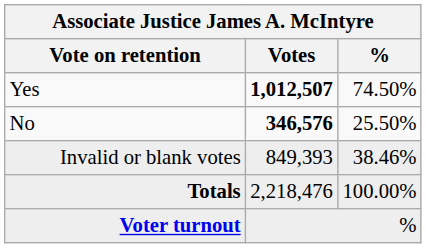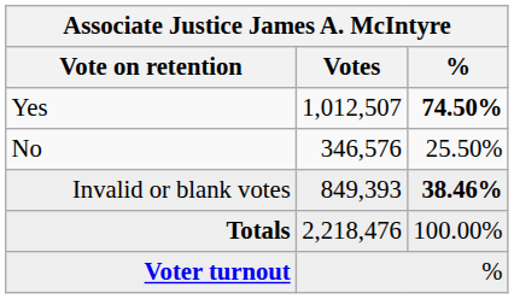Yes | Votes: bold -> normal
Yes | %: normal -> bold
No | Votes: bold -> normal
Invalid or blank votes | %: normal -> bold
